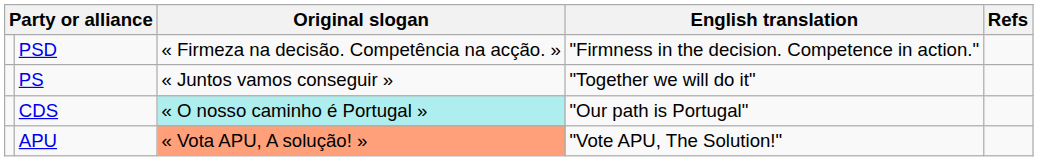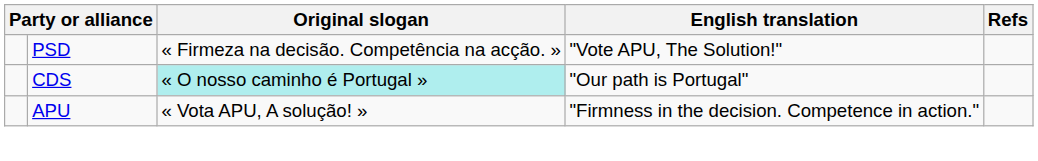PSD | English translation: "Firmness in the decision. Competence in action." -> "Vote APU, The Solution!"
- row: PS | « Juntos vamos conseguir » | "Together we will do it"
APU | Original slogan: lightsalmon background -> no background
APU | English translation: "Vote APU, The Solution!" -> "Firmness in the decision. Competence in action."
